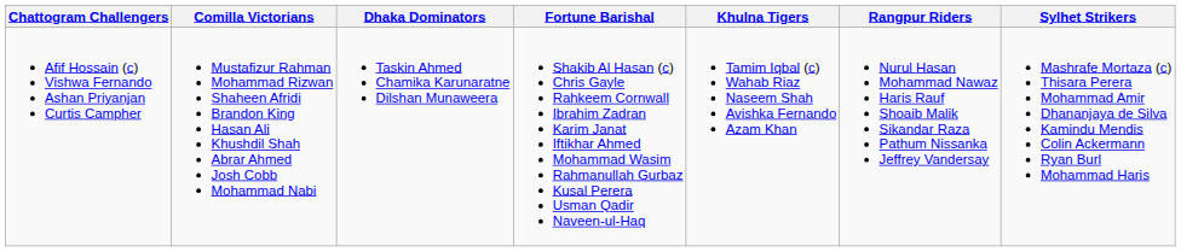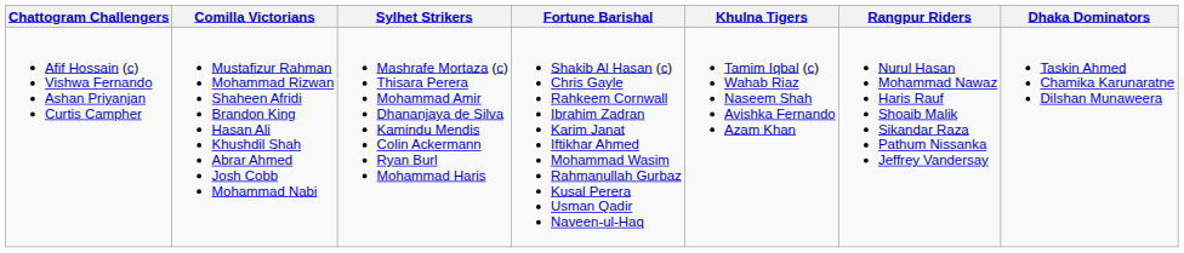columns swapped: Dhaka Dominators <-> Sylhet Strikers
